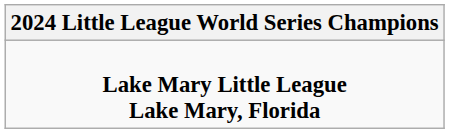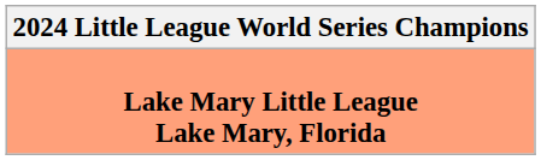row 2 | column 1: no background -> lightsalmon background
